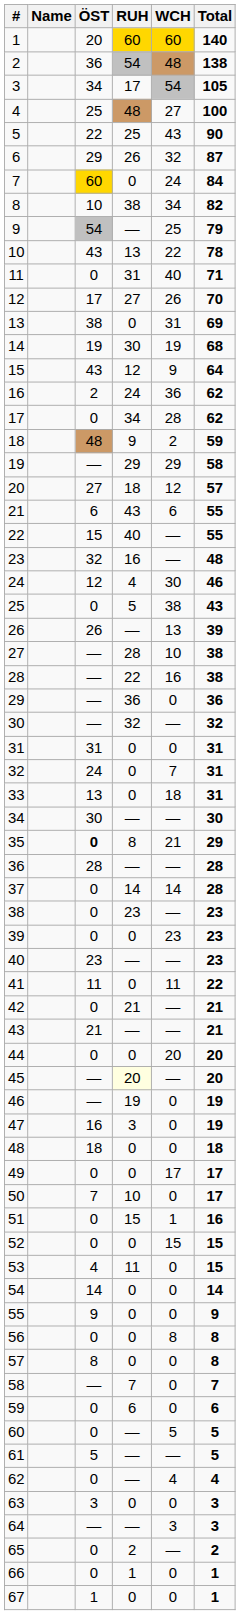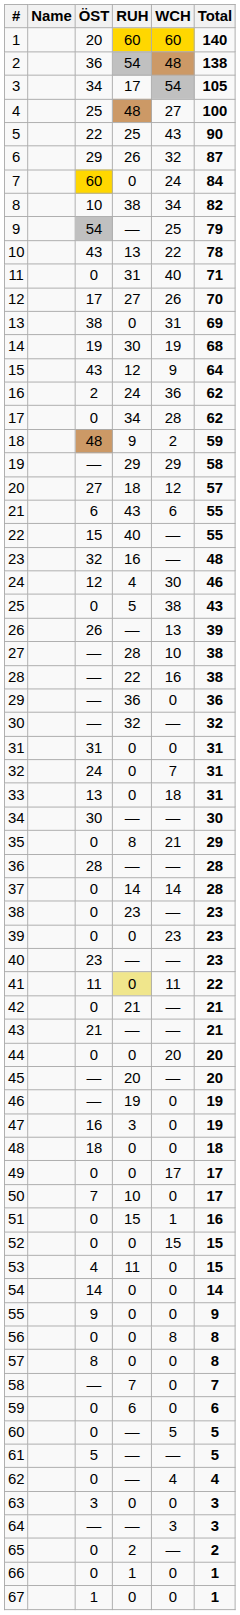35 | ÖST: bold -> normal
41 | RUH: no background -> khaki background
45 | RUH: lightyellow background -> no background
